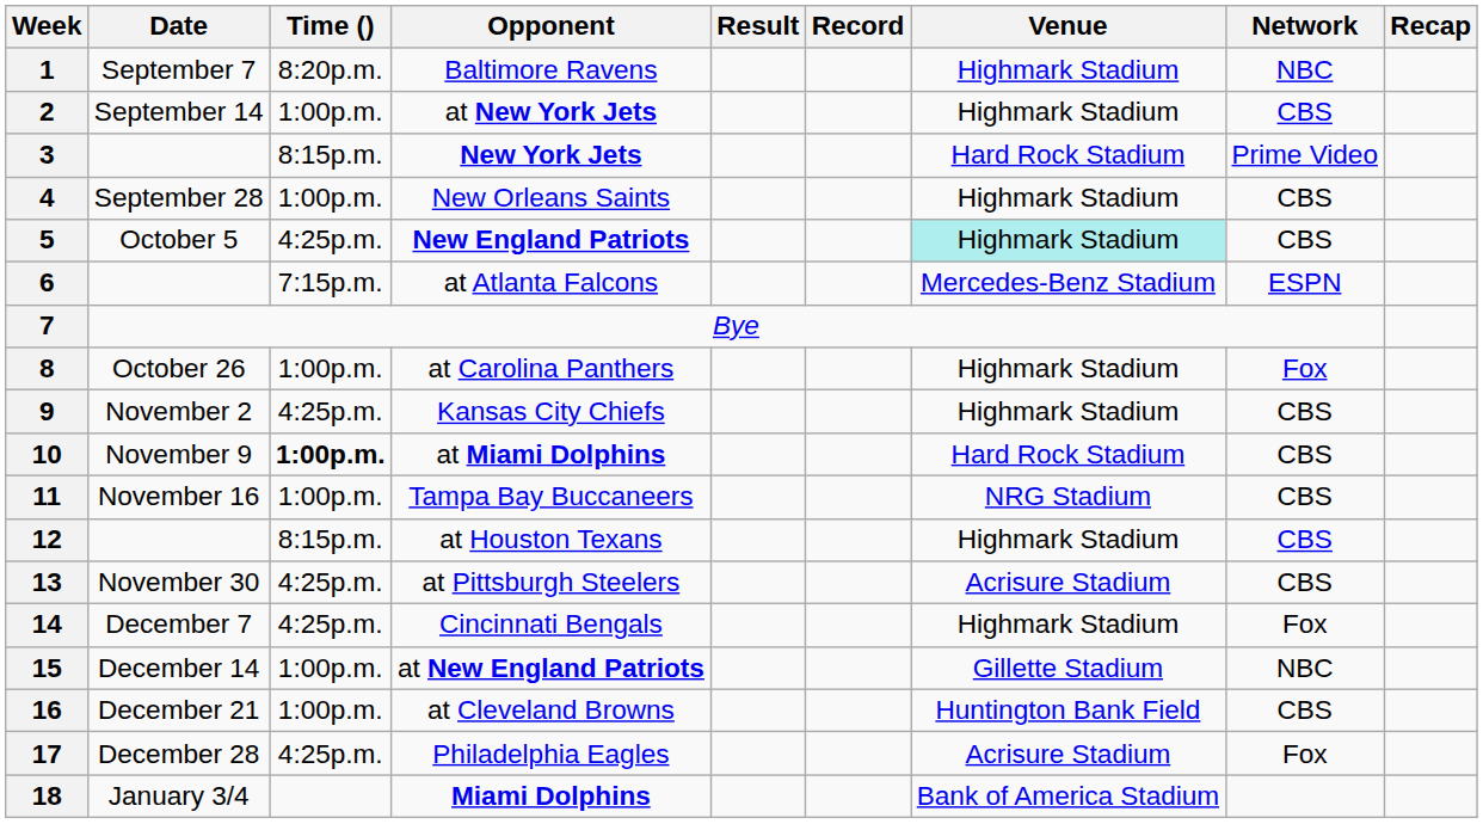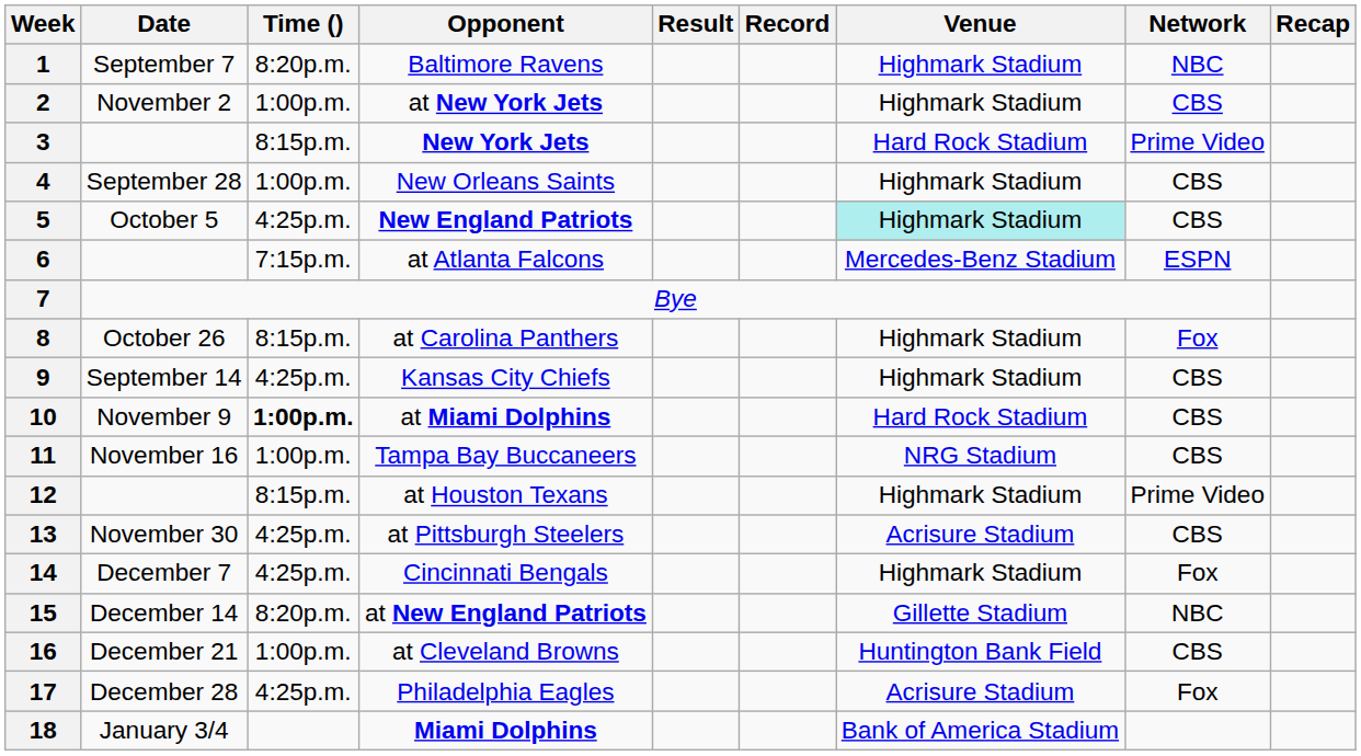2 | Date: September 14 -> November 2
8 | Time (): 1:00p.m. -> 8:15p.m.
9 | Date: November 2 -> September 14
12 | Network: CBS -> Prime Video
15 | Time (): 1:00p.m. -> 8:20p.m.
